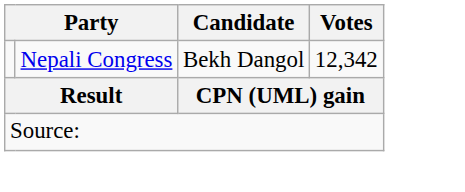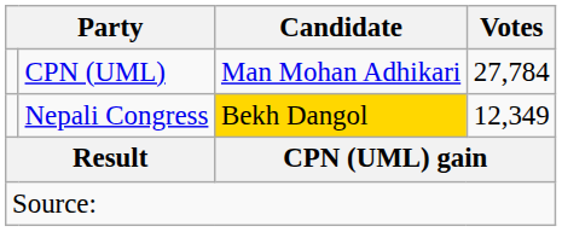+ row: CPN (UML) | Man Mohan Adhikari | 27,784
Nepali Congress | Candidate: no background -> gold background
Nepali Congress | Votes: 12,342 -> 12,349
